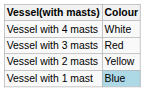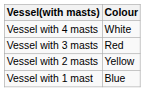Vessel with 1 mast | Colour: lightblue background -> no background
